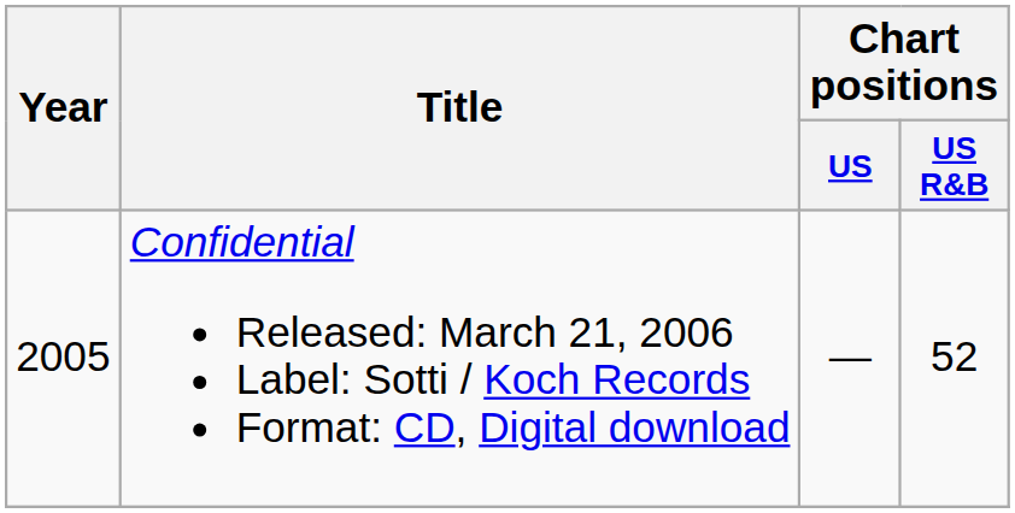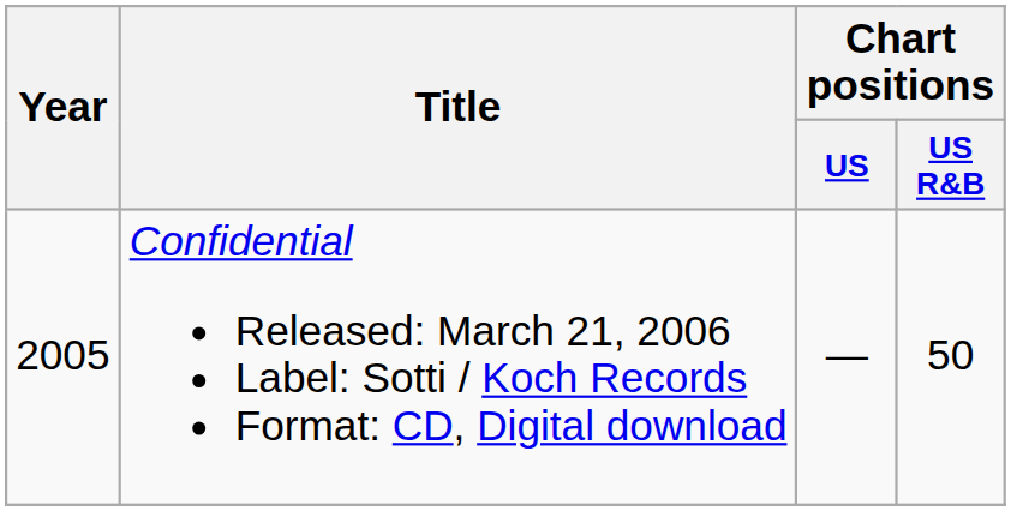row 3 | Chart positions / US R&B: 52 -> 50
